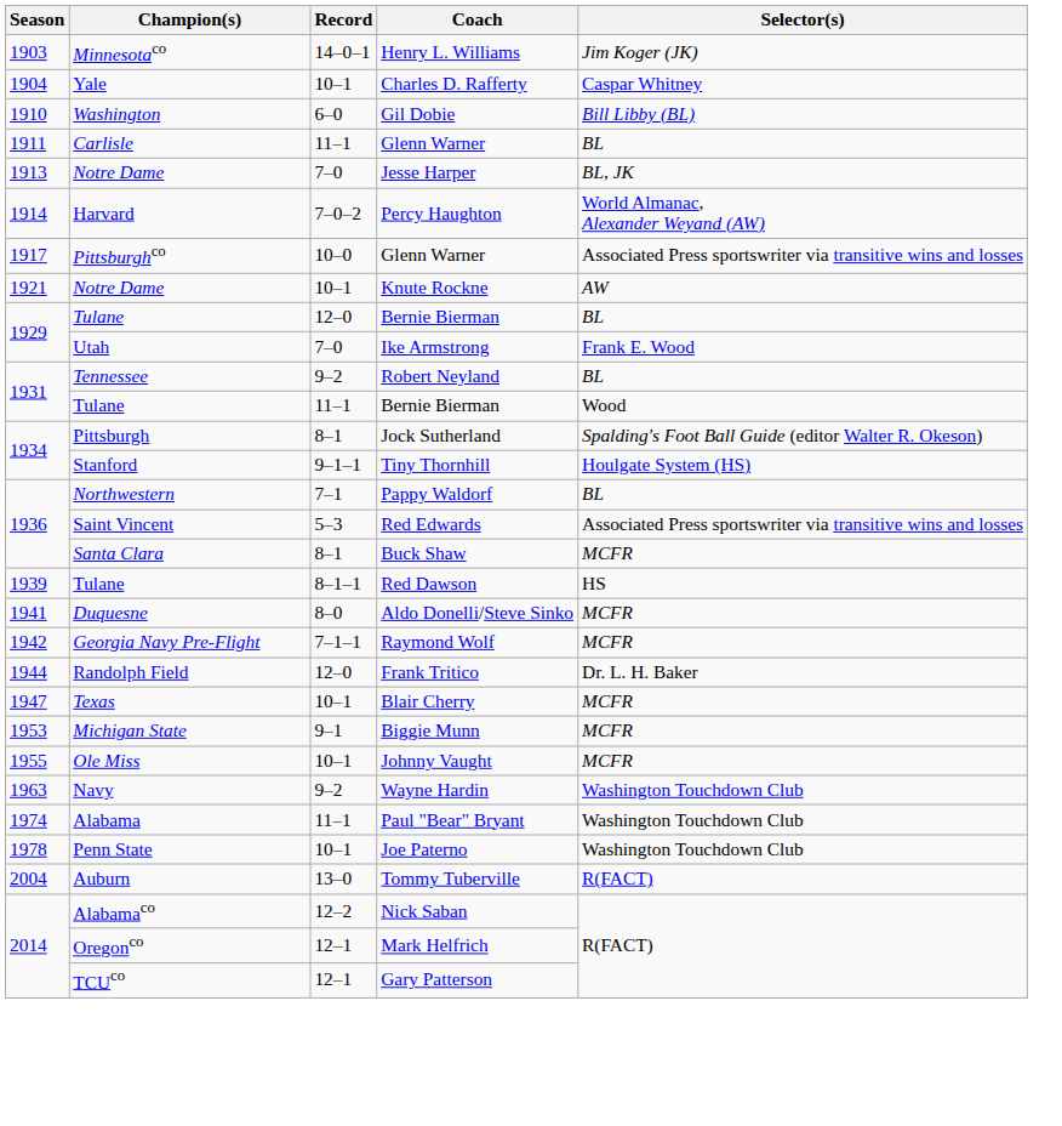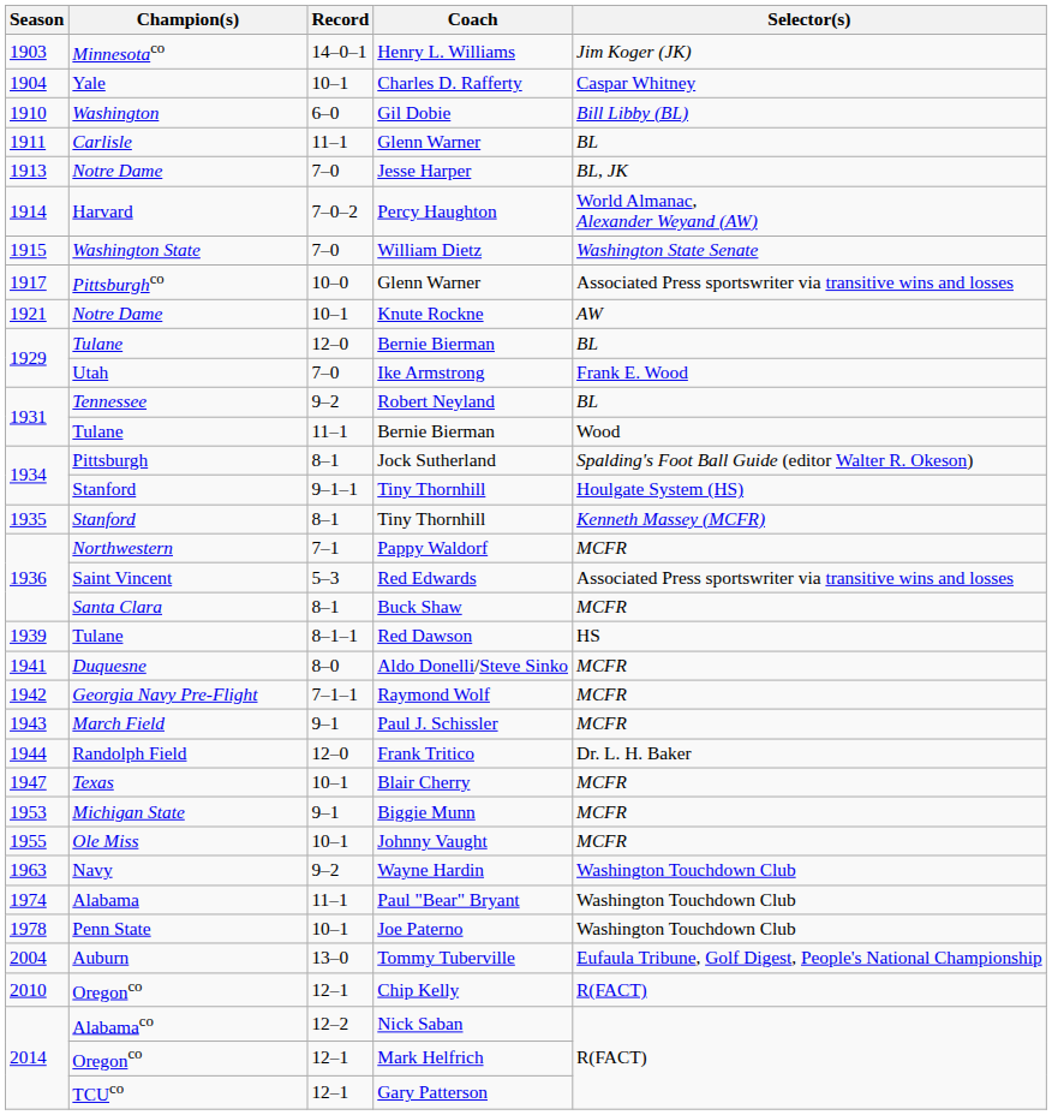+ row: 1915 | Washington State | 7–0 | William Dietz | Washington State Senate
+ row: 1935 | Stanford | 8–1 | Tiny Thornhill | Kenneth Massey (MCFR)
Pappy Waldorf | Selector(s): BL -> MCFR
+ row: 1943 | March Field | 9–1 | Paul J. Schissler | MCFR
Tommy Tuberville | Selector(s): R(FACT) -> Eufaula Tribune, Golf Digest, People's National Championship
+ row: 2010 | Oregonco | 12–1 | Chip Kelly | R(FACT)
